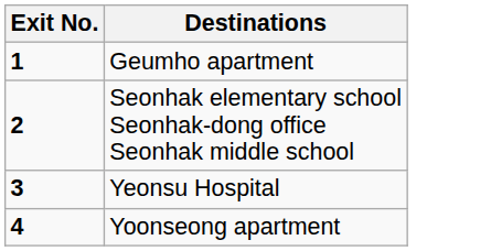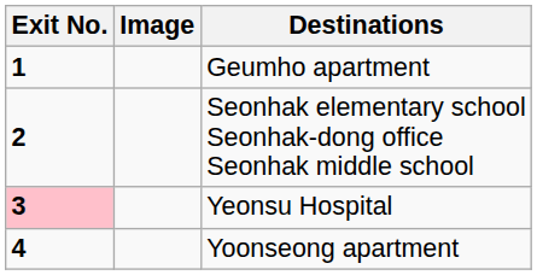+ column: Image
Yeonsu Hospital | Exit No.: no background -> pink background
